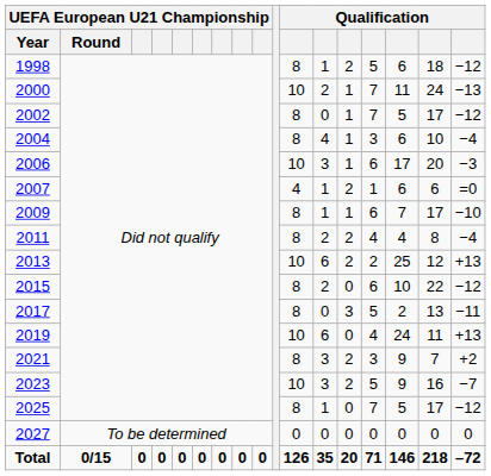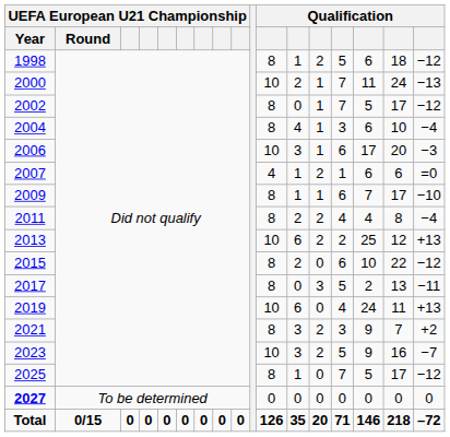2027 | UEFA European U21 Championship / Year: normal -> bold
